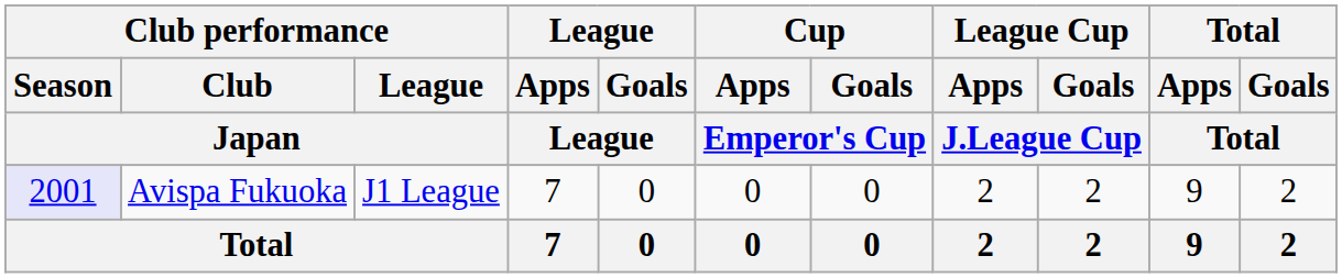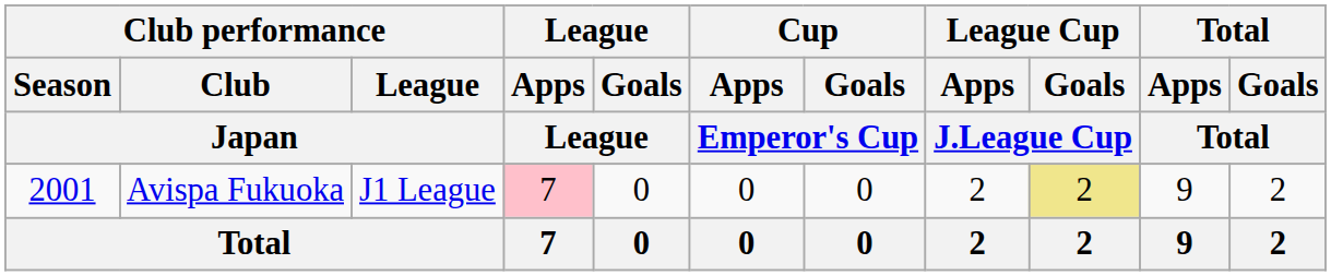Avispa Fukuoka | Club performance / Season / Japan: lavender background -> no background
Avispa Fukuoka | League / Apps / League: no background -> pink background
Avispa Fukuoka | League Cup / Goals / J.League Cup: no background -> khaki background
